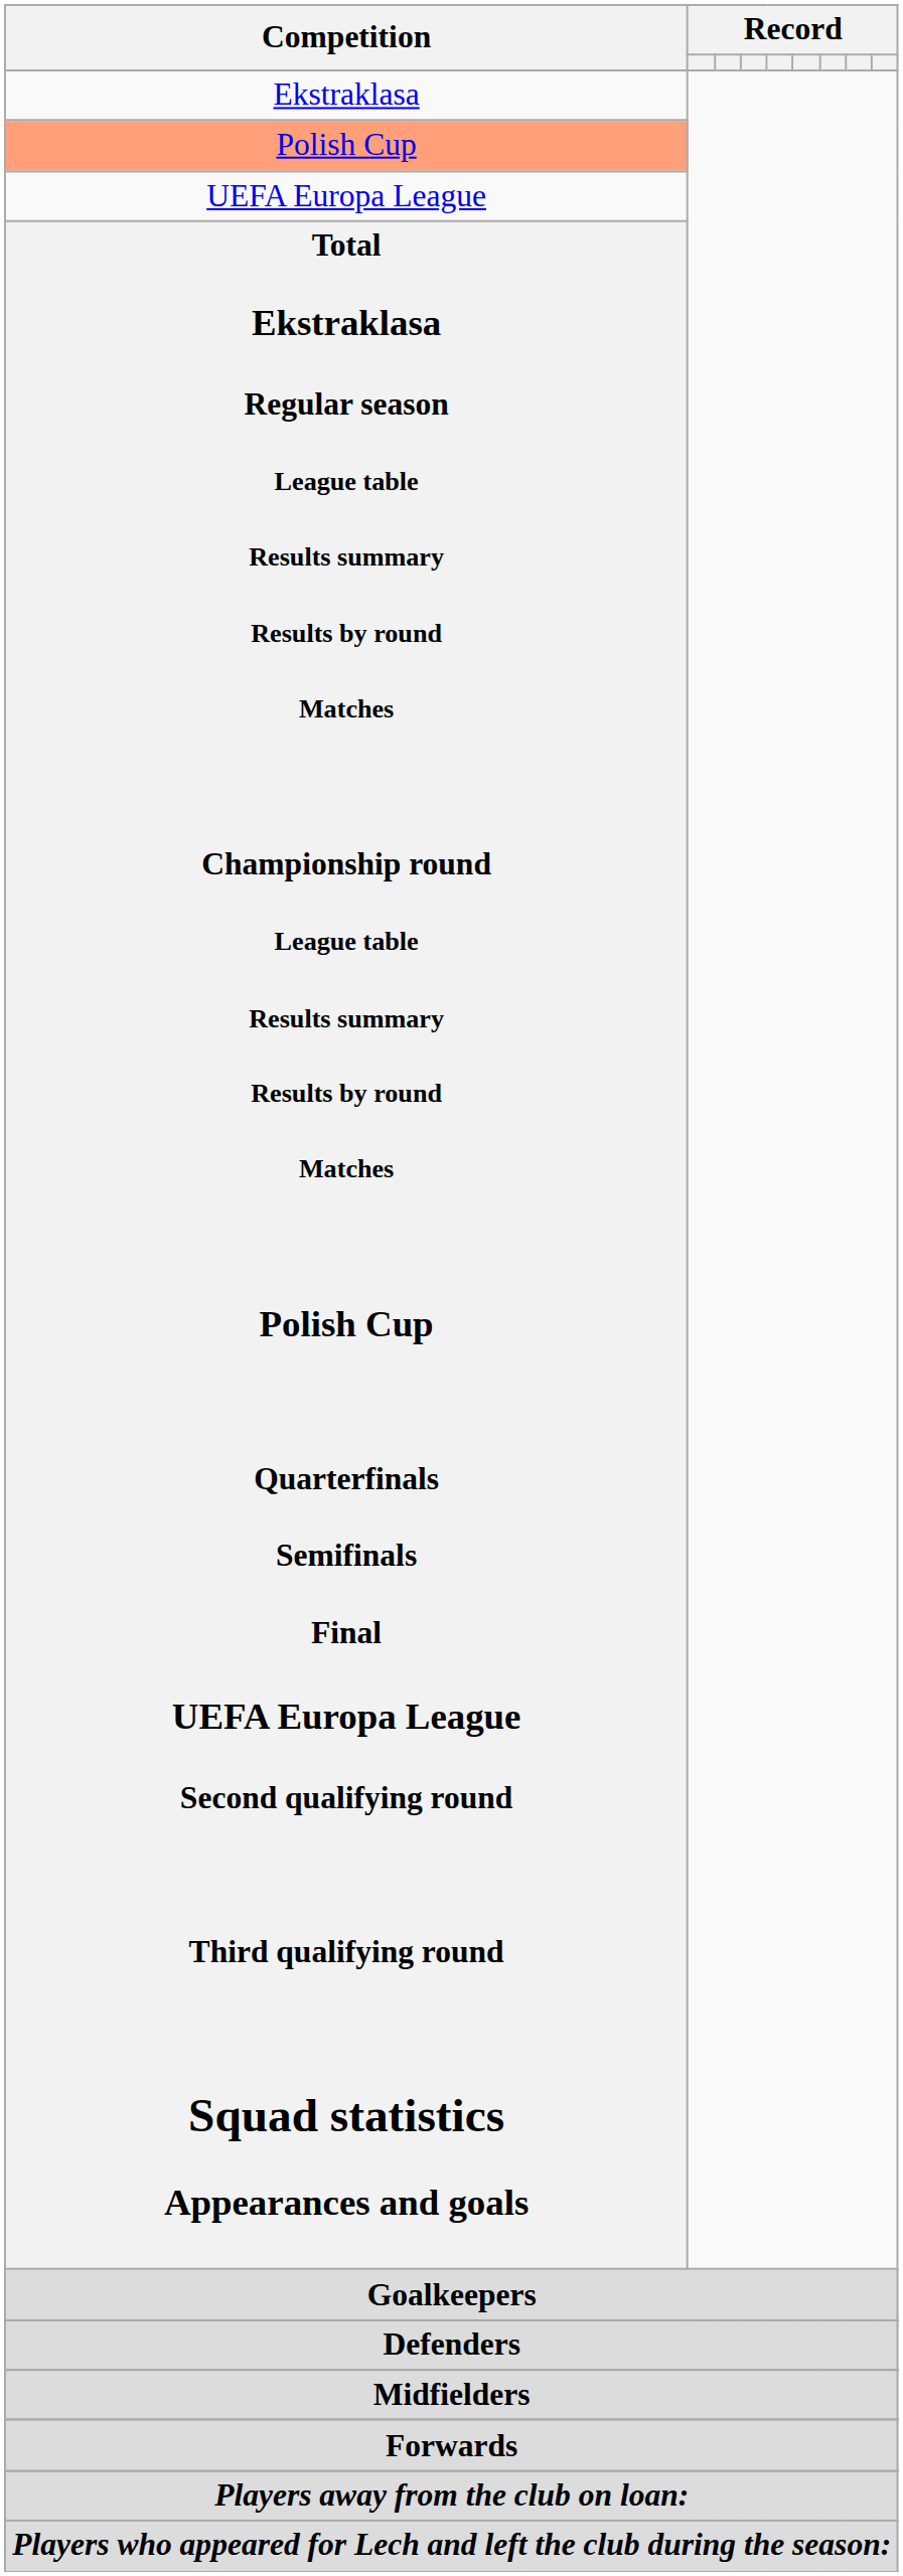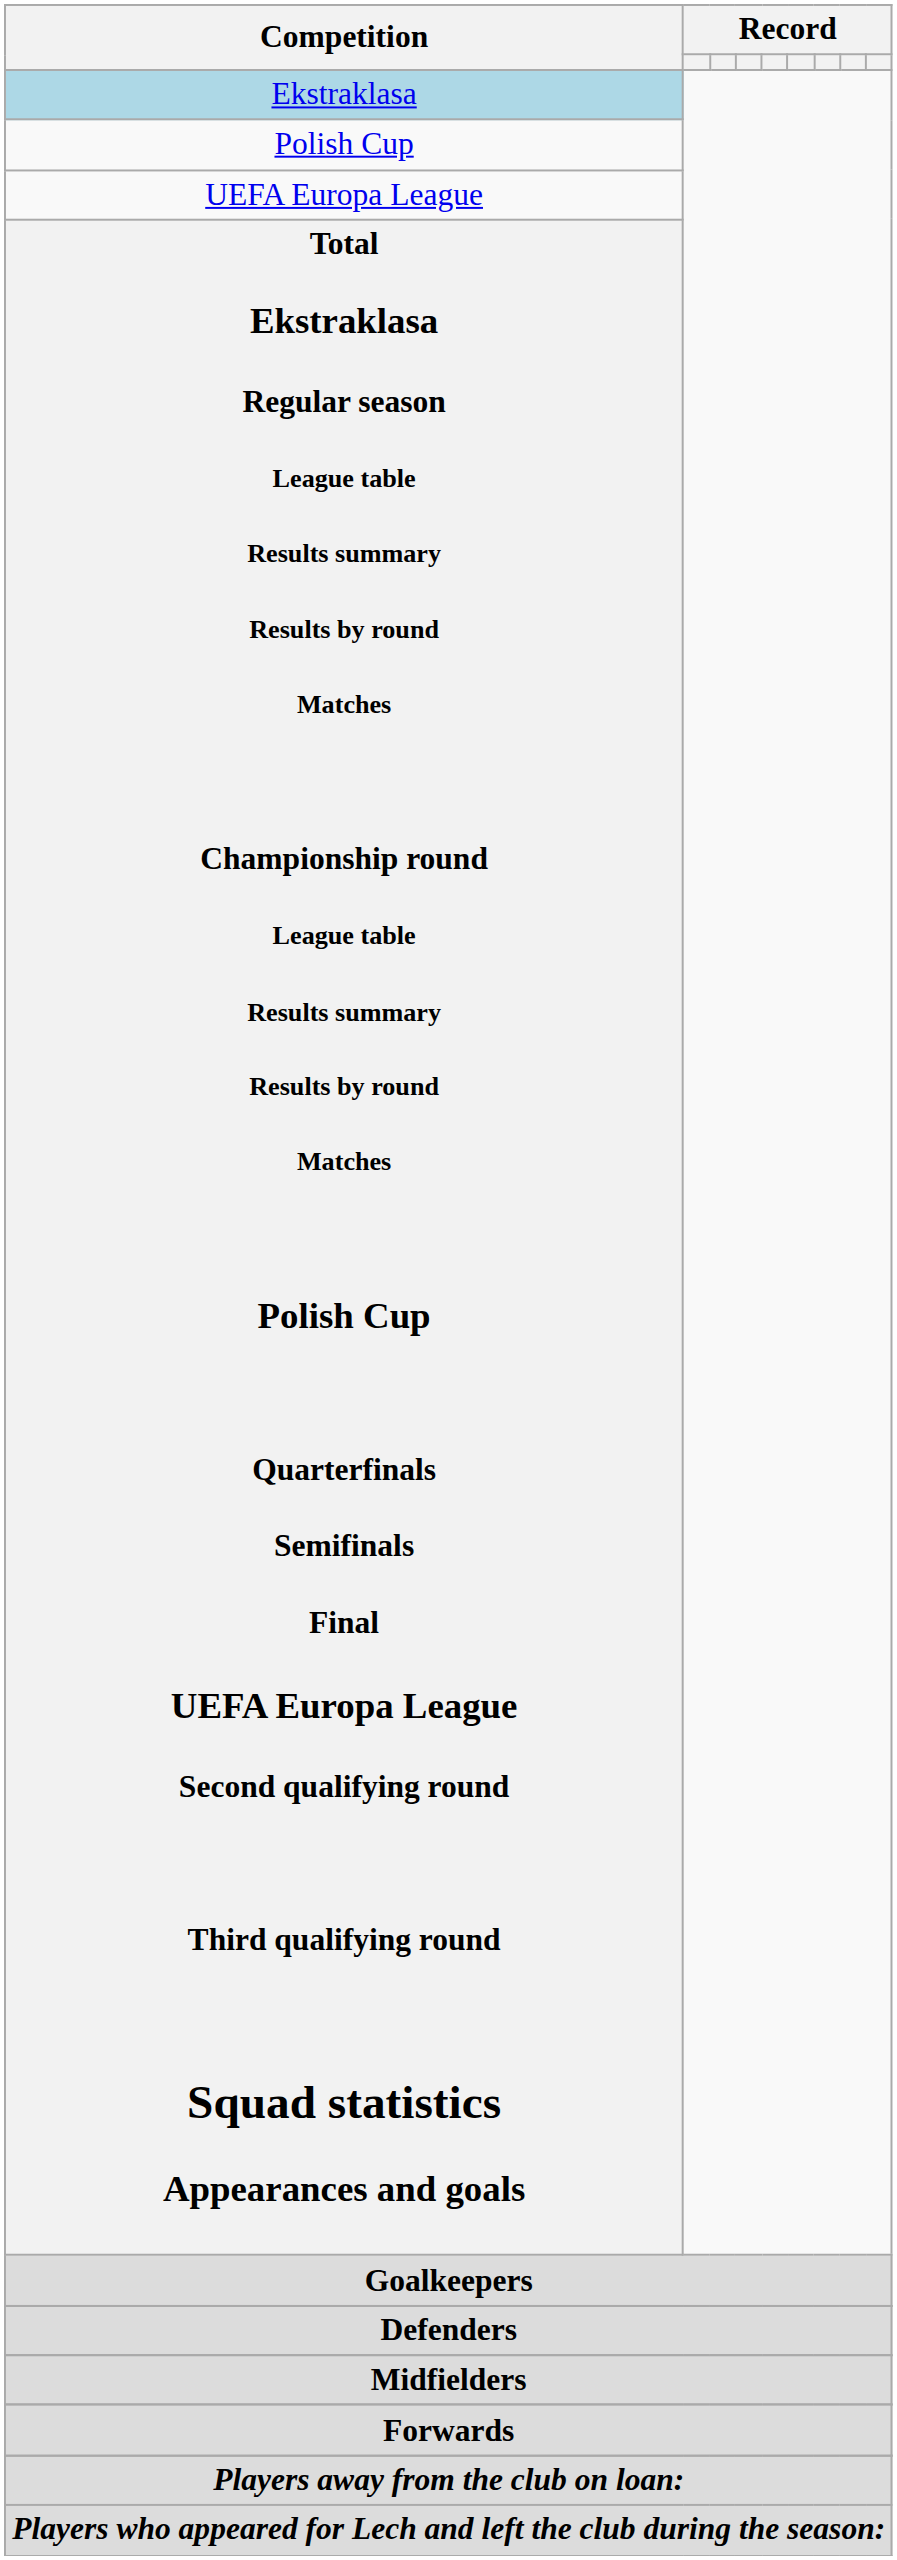Ekstraklasa | Competition: no background -> lightblue background
Polish Cup | Competition: lightsalmon background -> no background
